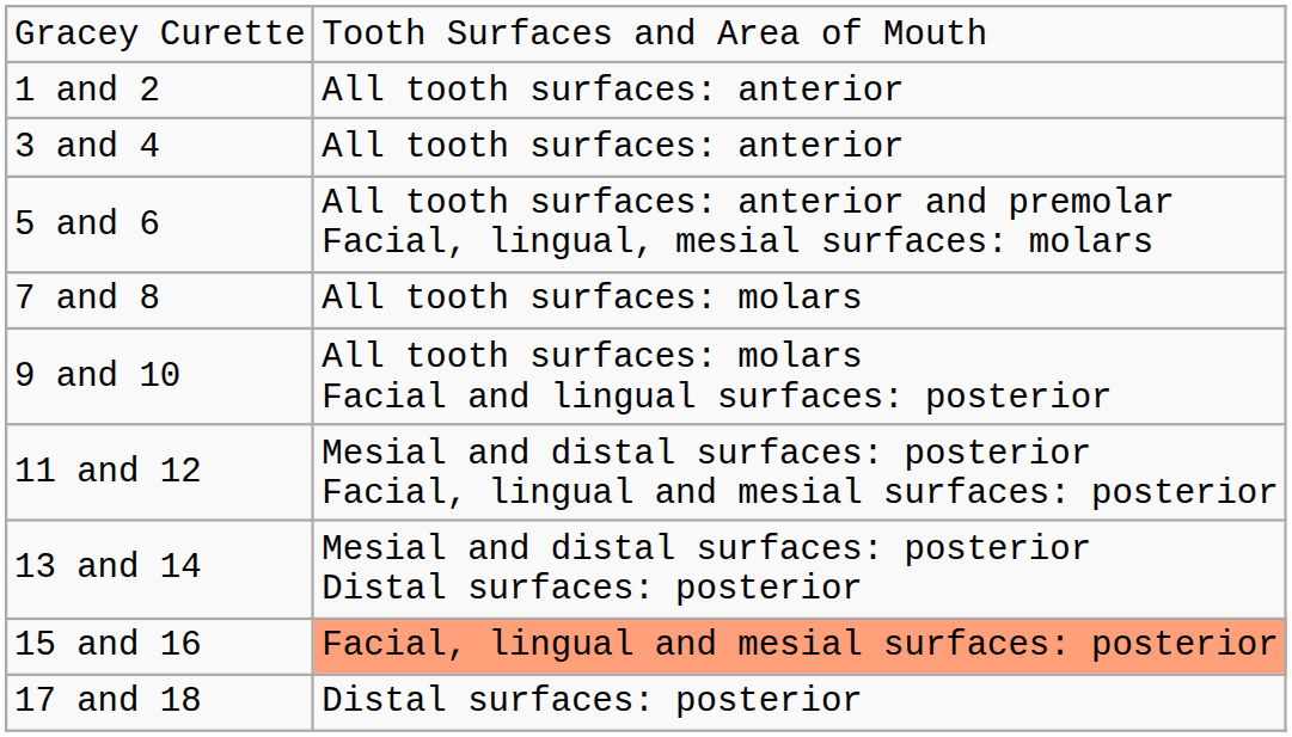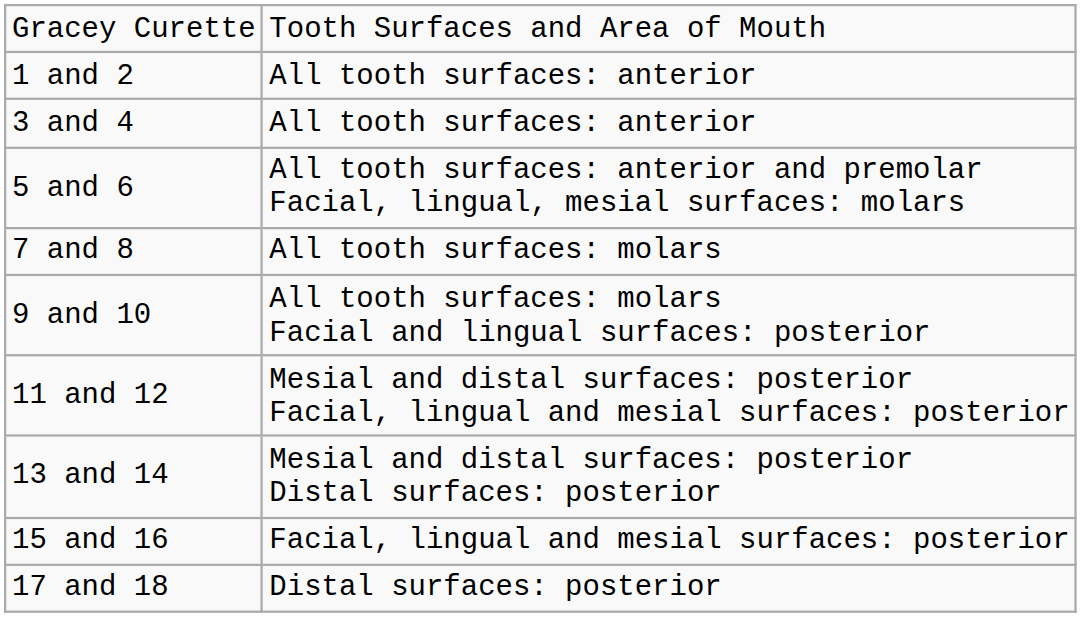15 and 16 | column 2: lightsalmon background -> no background
